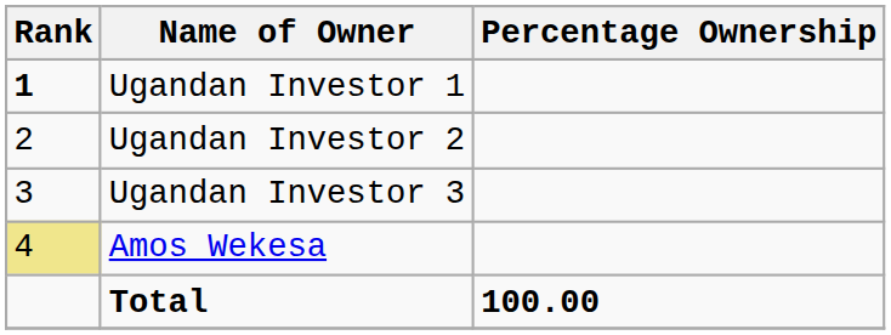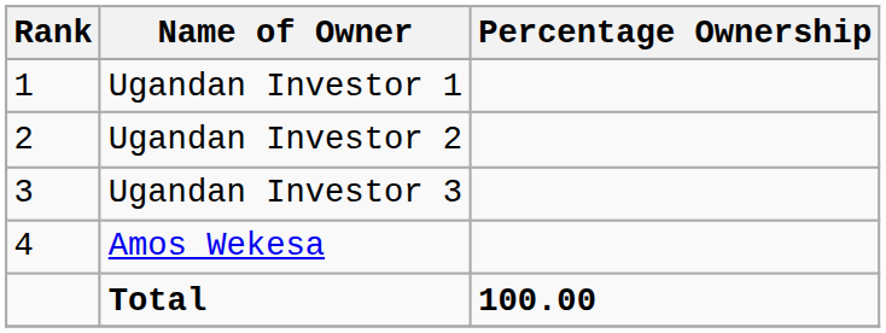Ugandan Investor 1 | Rank: bold -> normal
Amos Wekesa | Rank: khaki background -> no background
